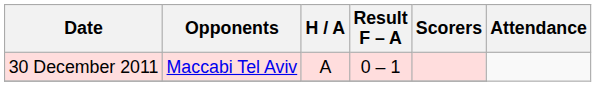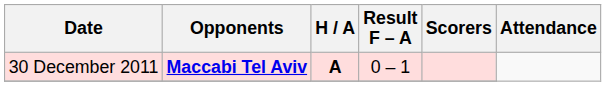30 December 2011 | Opponents: normal -> bold
30 December 2011 | H / A: normal -> bold
